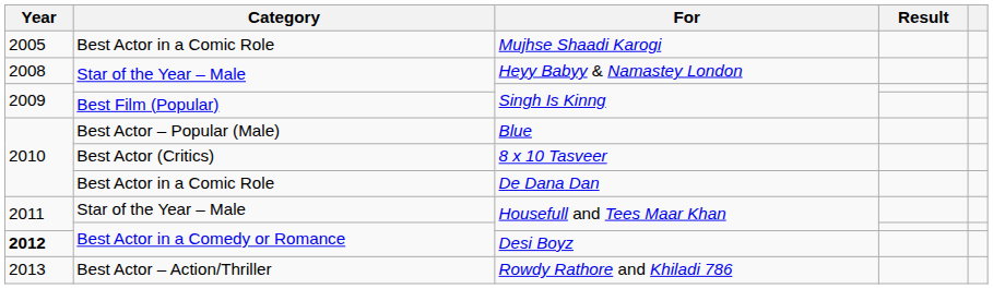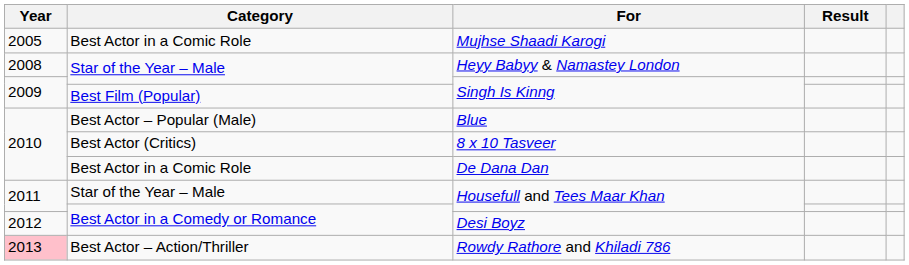Desi Boyz | Year: bold -> normal
Rowdy Rathore and Khiladi 786 | Year: no background -> pink background
